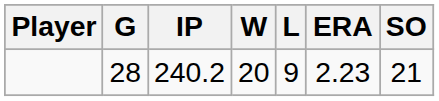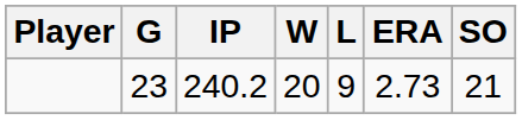row 2 | G: 28 -> 23
row 2 | ERA: 2.23 -> 2.73
